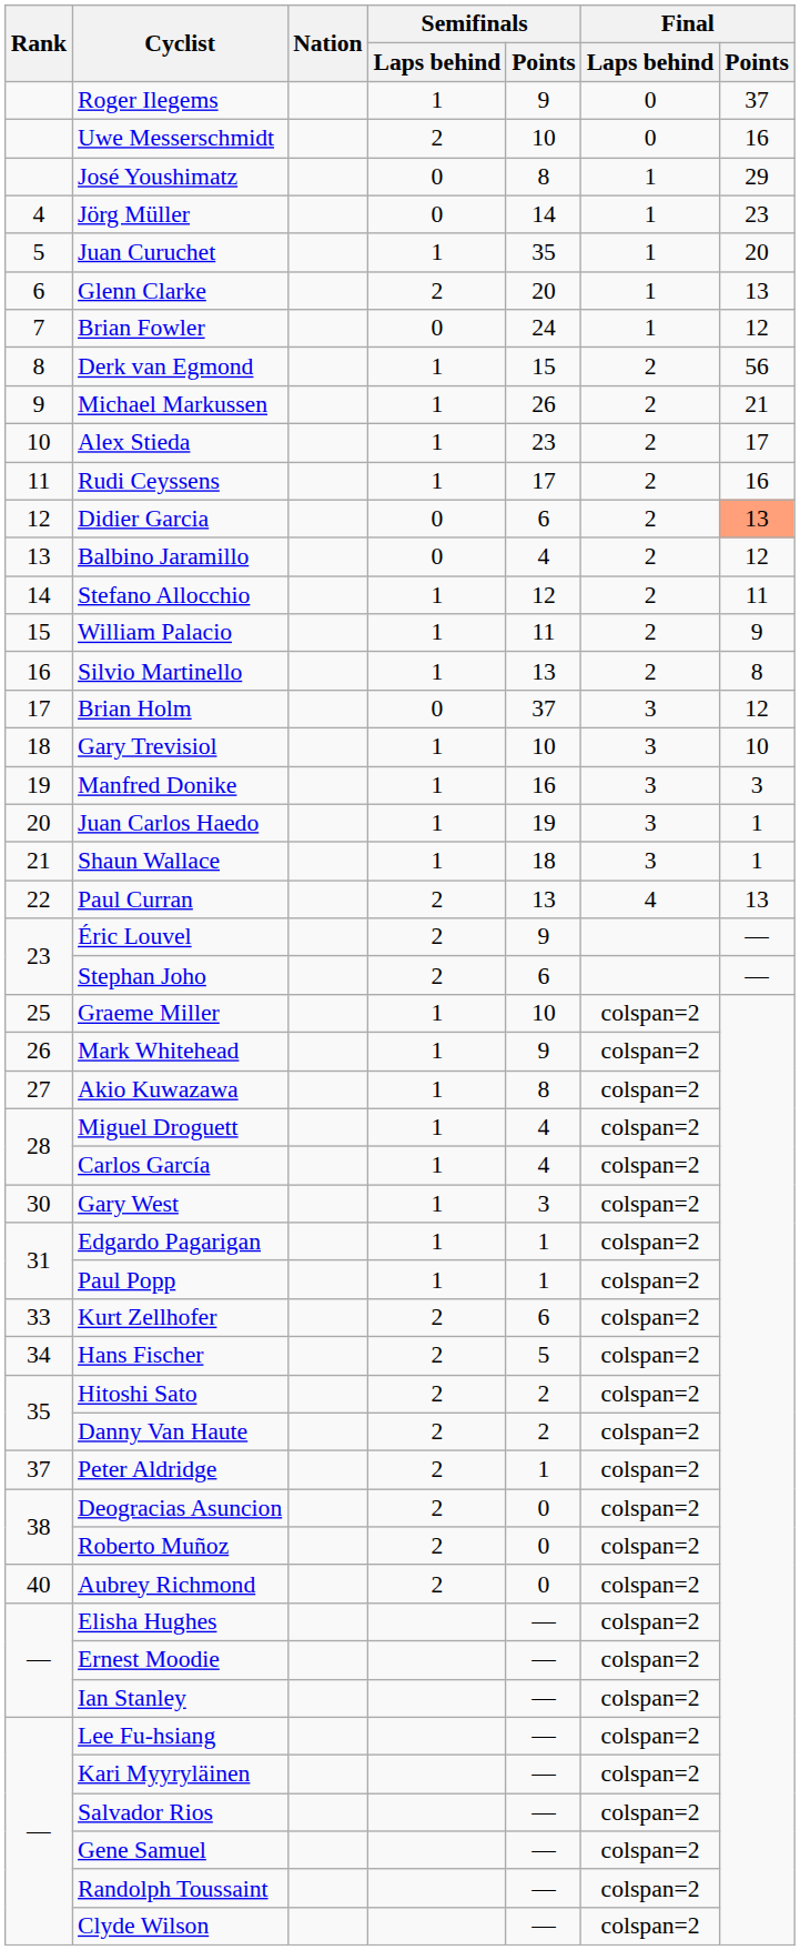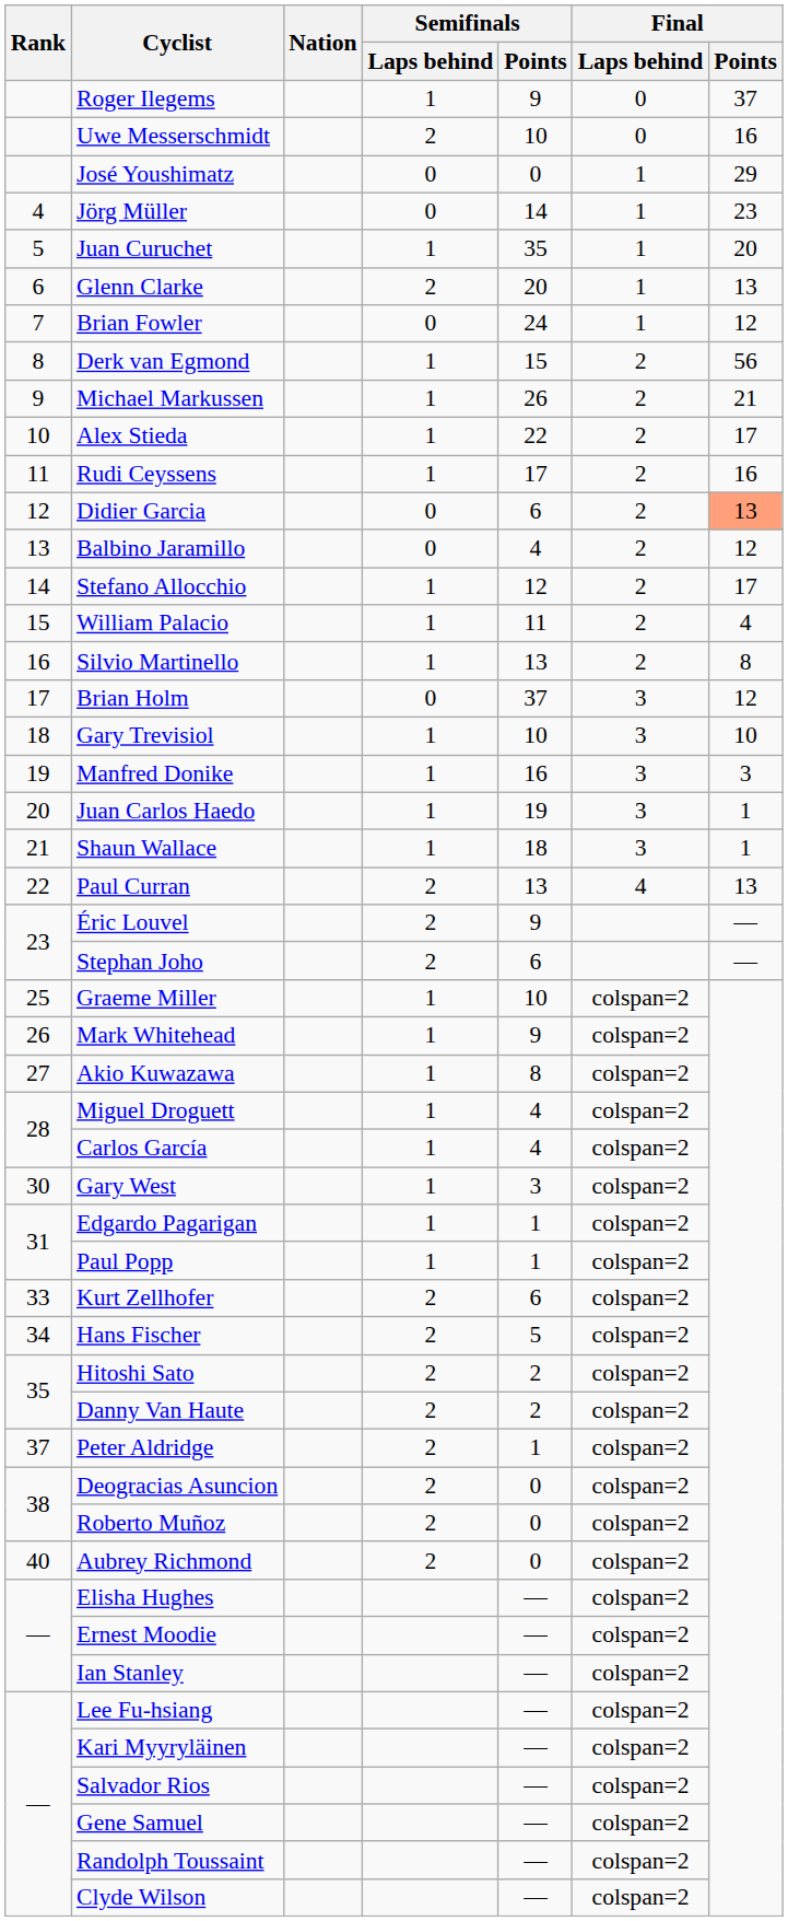José Youshimatz | Semifinals / Points: 8 -> 0
Alex Stieda | Semifinals / Points: 23 -> 22
Stefano Allocchio | Final / Points: 11 -> 17
William Palacio | Final / Points: 9 -> 4
